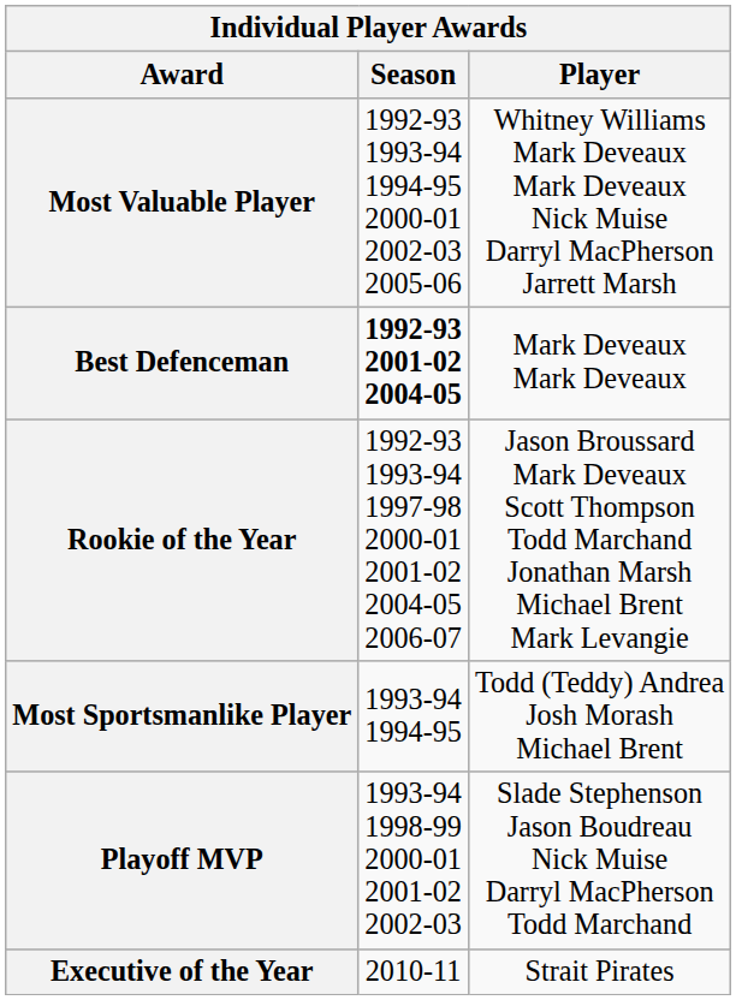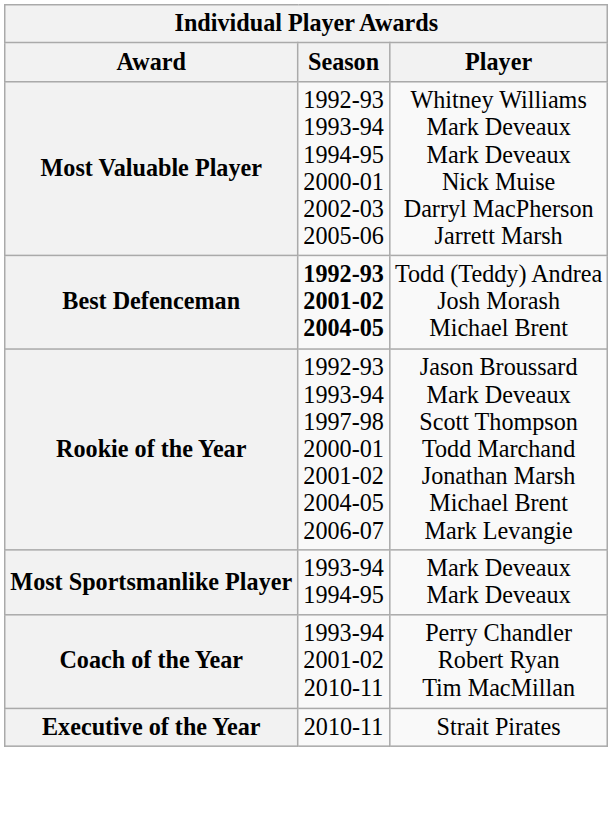Best Defenceman | Player: Mark Deveaux Mark Deveaux -> Todd (Teddy) Andrea Josh Morash Michael Brent
Most Sportsmanlike Player | Player: Todd (Teddy) Andrea Josh Morash Michael Brent -> Mark Deveaux Mark Deveaux
- row: Playoff MVP | 1993-94 1998-99 2000-01 2001-02 2002-03 | Slade Stephenson Jason Boudreau Nick Muise Darryl MacPherson Todd Marchand
+ row: Coach of the Year | 1993-94 2001-02 2010-11 | Perry Chandler Robert Ryan Tim MacMillan
